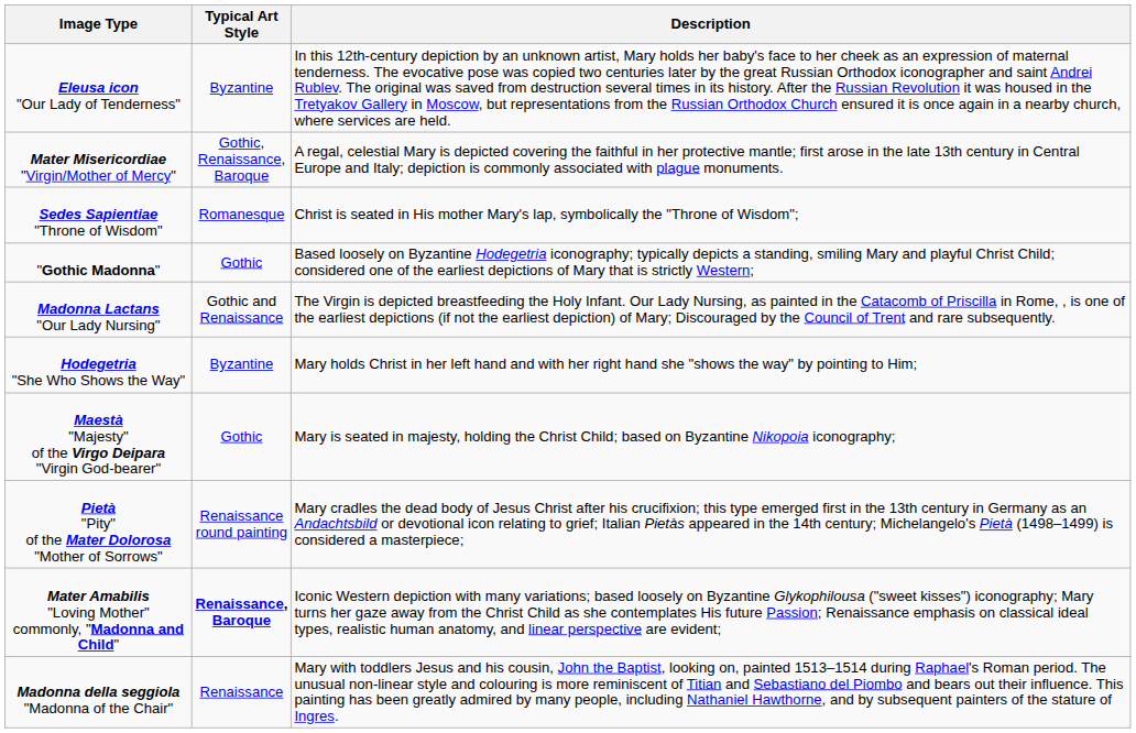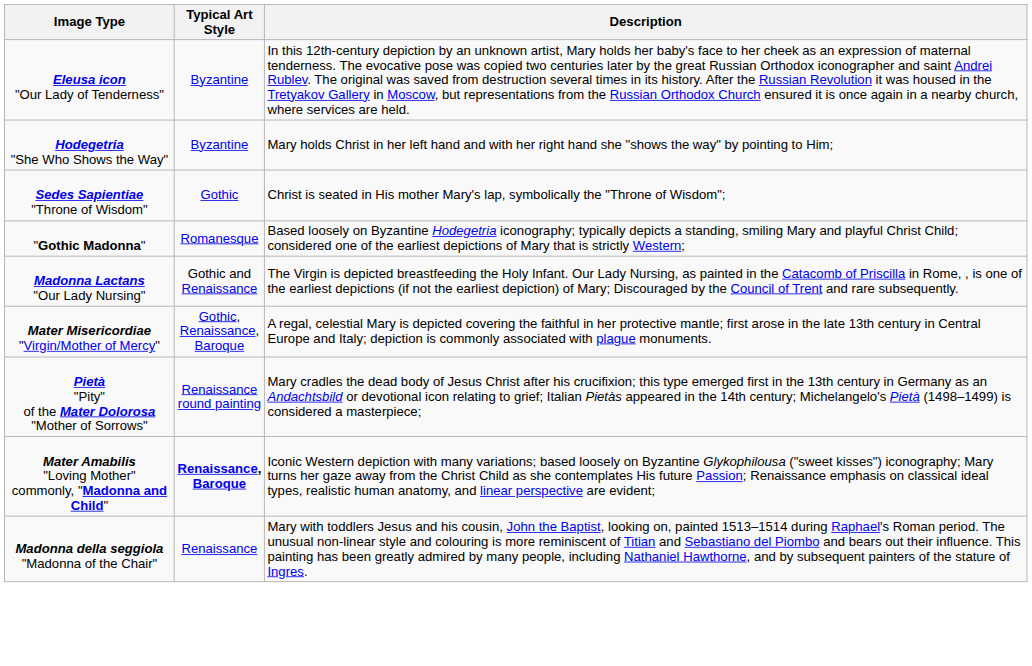rows swapped: Hodegetria "She Who Shows the Way" <-> Mater Misericordiae "Virgin/Mother of Mercy"
Sedes Sapientiae "Throne of Wisdom" | Typical Art Style: Romanesque -> Gothic
"Gothic Madonna" | Typical Art Style: Gothic -> Romanesque
- row: Maestà "Majesty" of the Virgo Deipara "Virgin God-bearer" | Gothic | Mary is seated in majesty, holding the Christ Child; based on Byzantine Nikopoia iconography;
